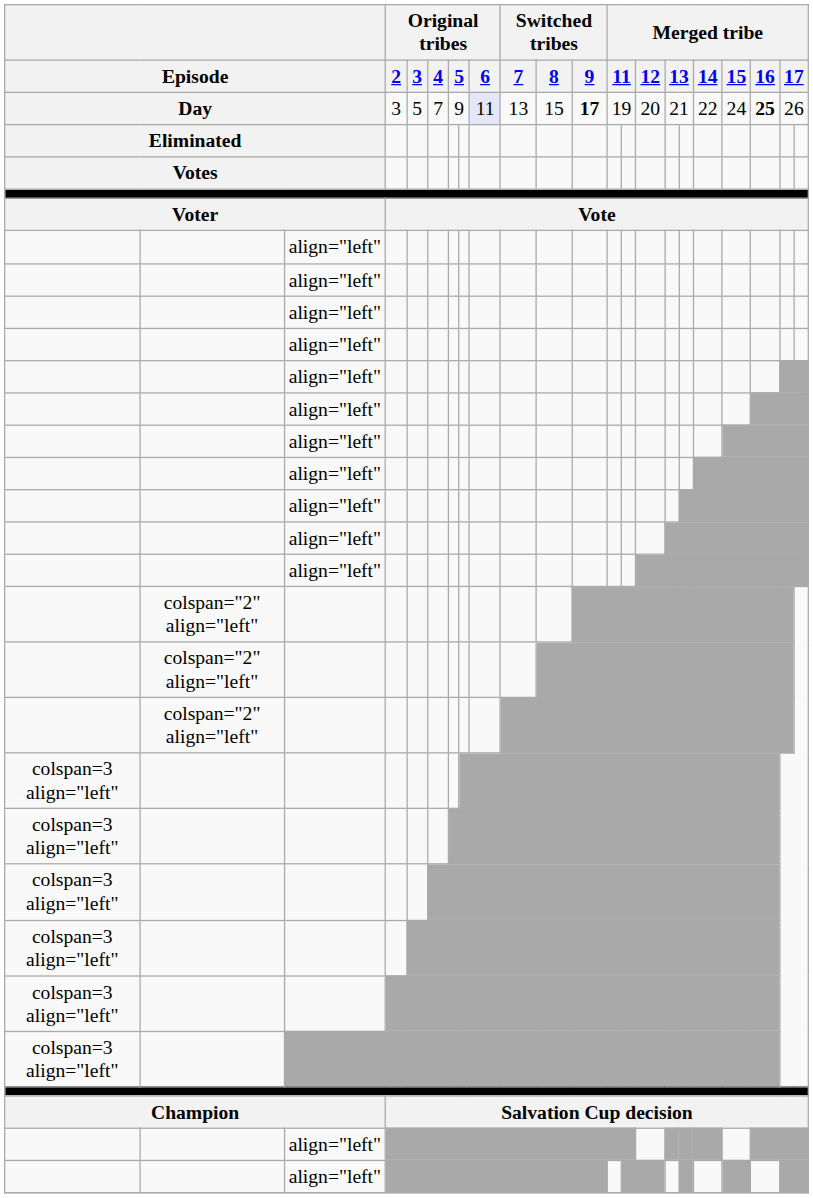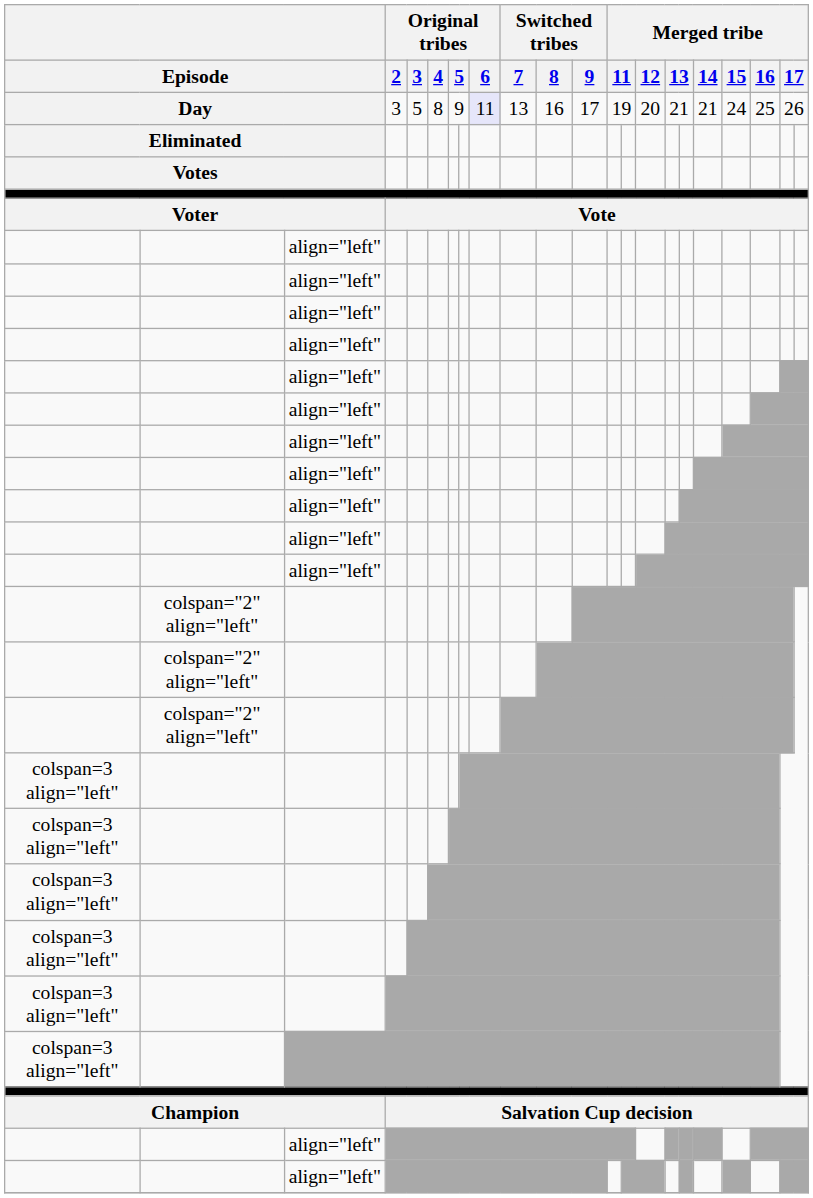Day | Original tribes / 4: 7 -> 8
Day | Switched tribes / 8: 15 -> 16
Day | Switched tribes / 9: bold -> normal
Day | Merged tribe / 14: 22 -> 21
Day | Merged tribe / 16: bold -> normal
